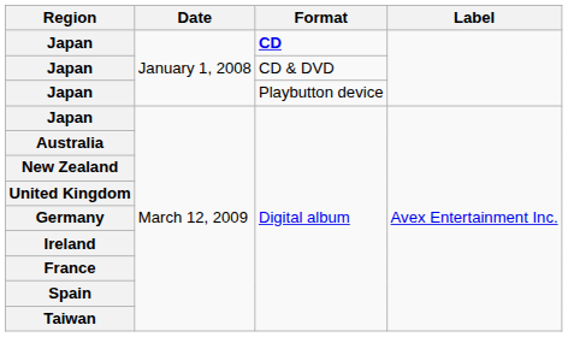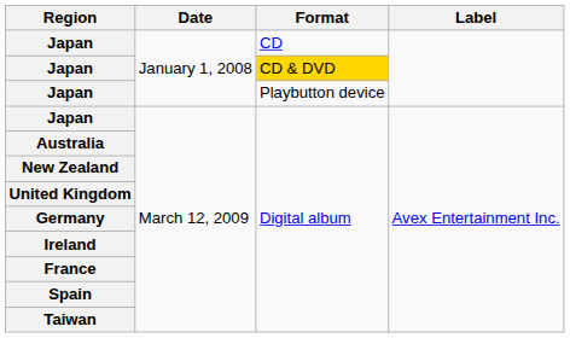CD | Format: bold -> normal
CD & DVD | Format: no background -> gold background
